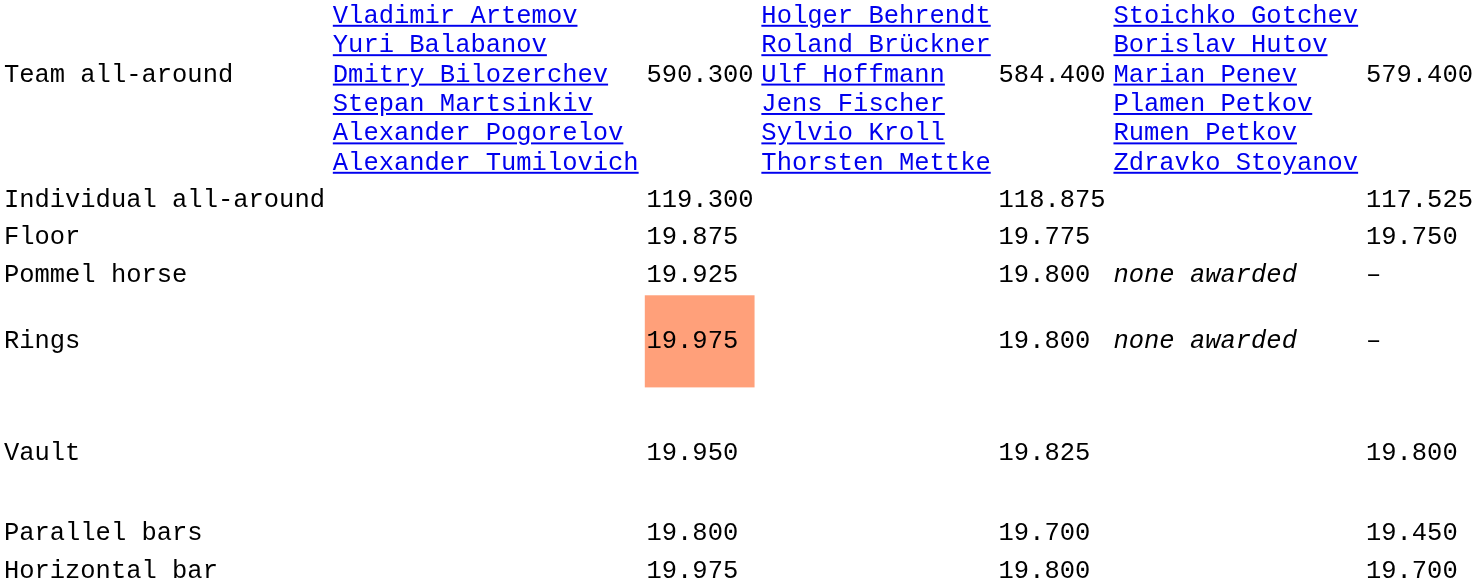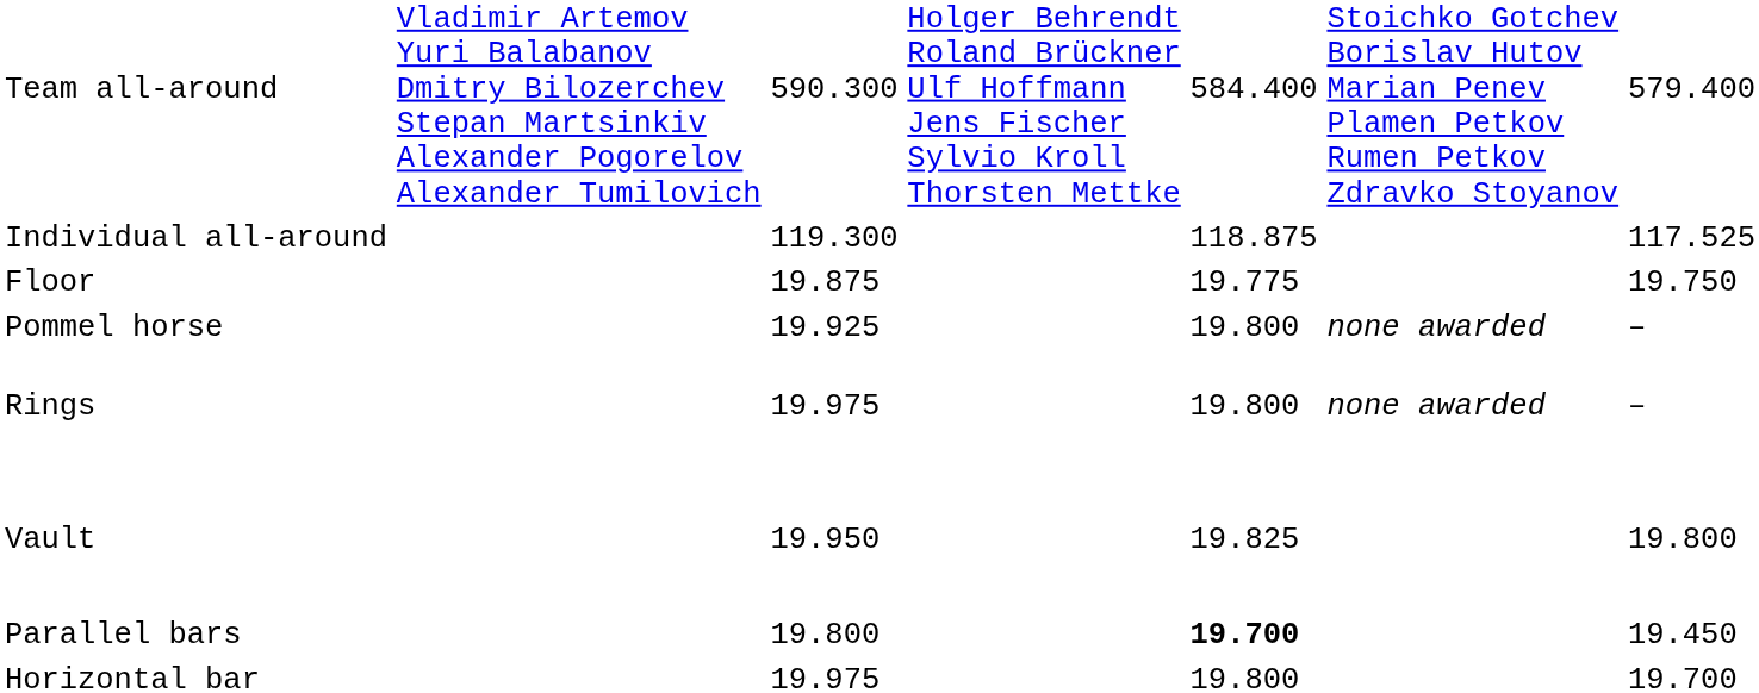Rings | column 3: lightsalmon background -> no background
Parallel bars | column 5: normal -> bold
